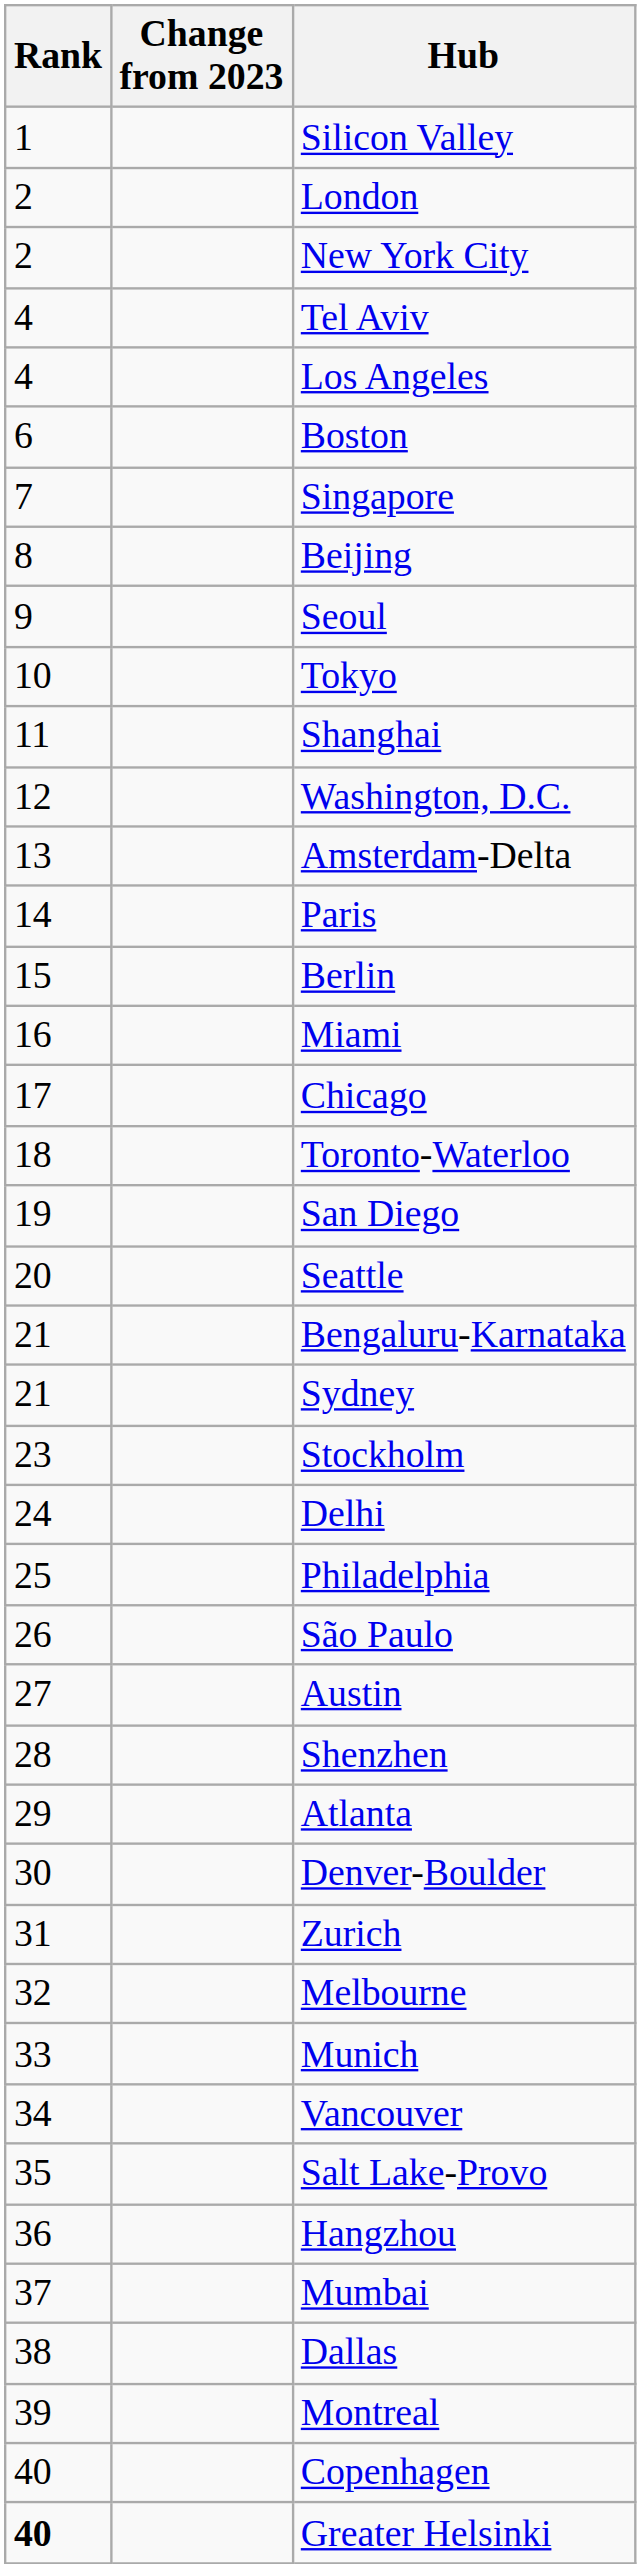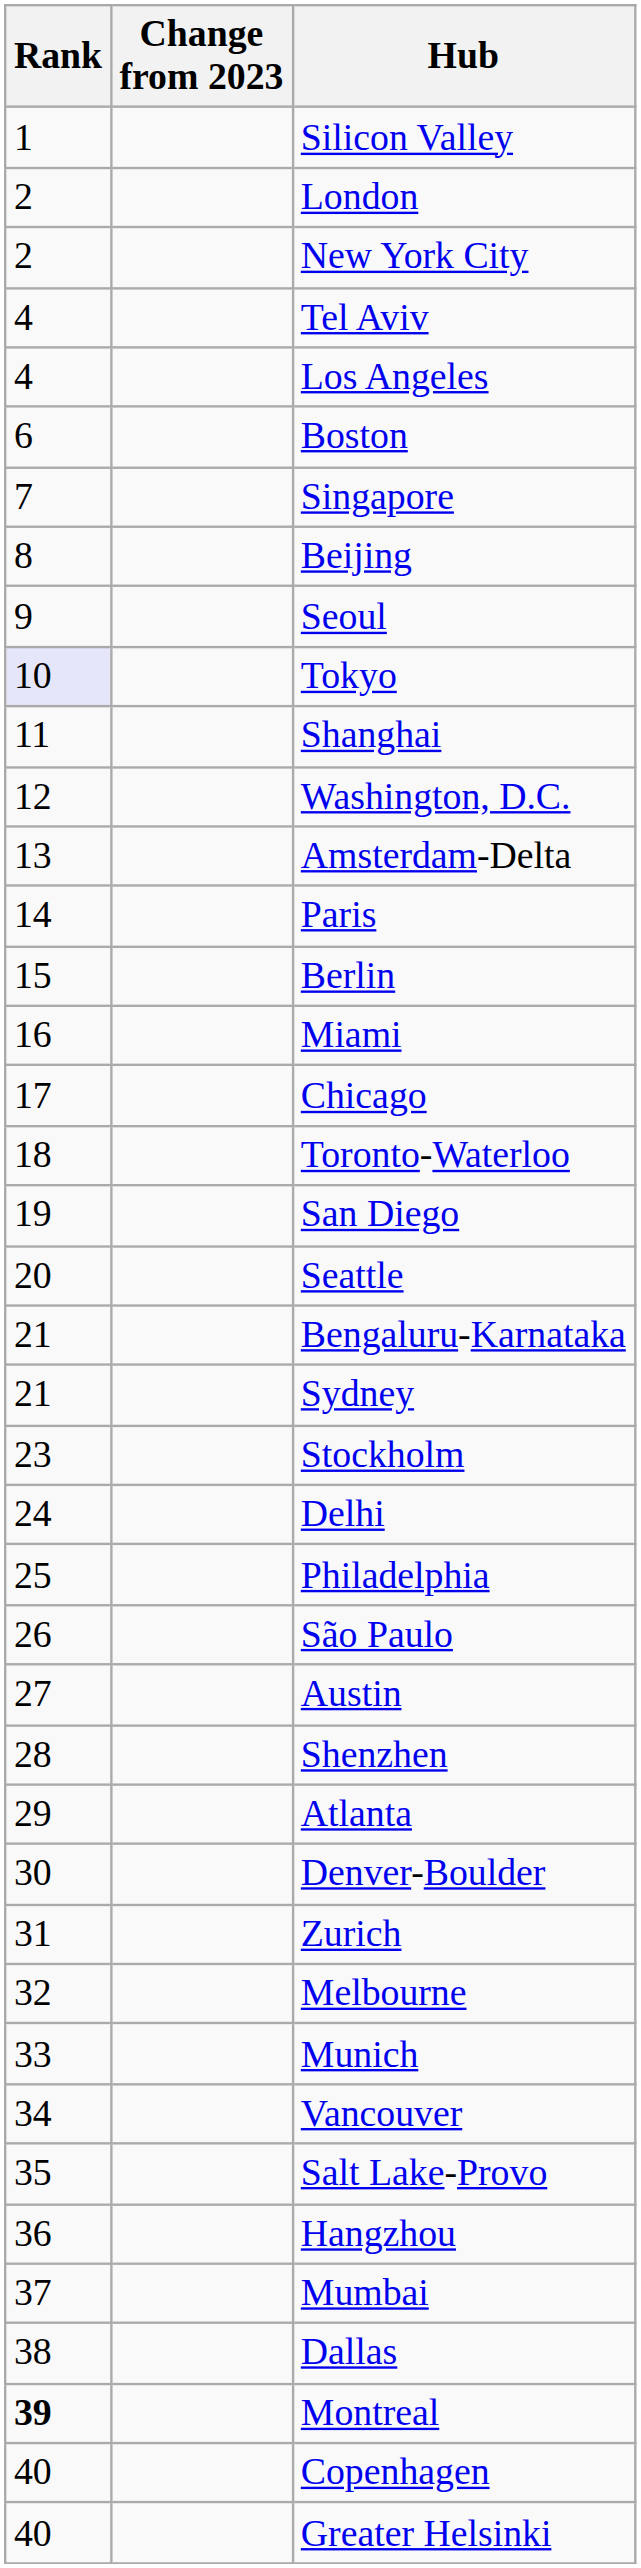Tokyo | Rank: no background -> lavender background
Montreal | Rank: normal -> bold
Greater Helsinki | Rank: bold -> normal
